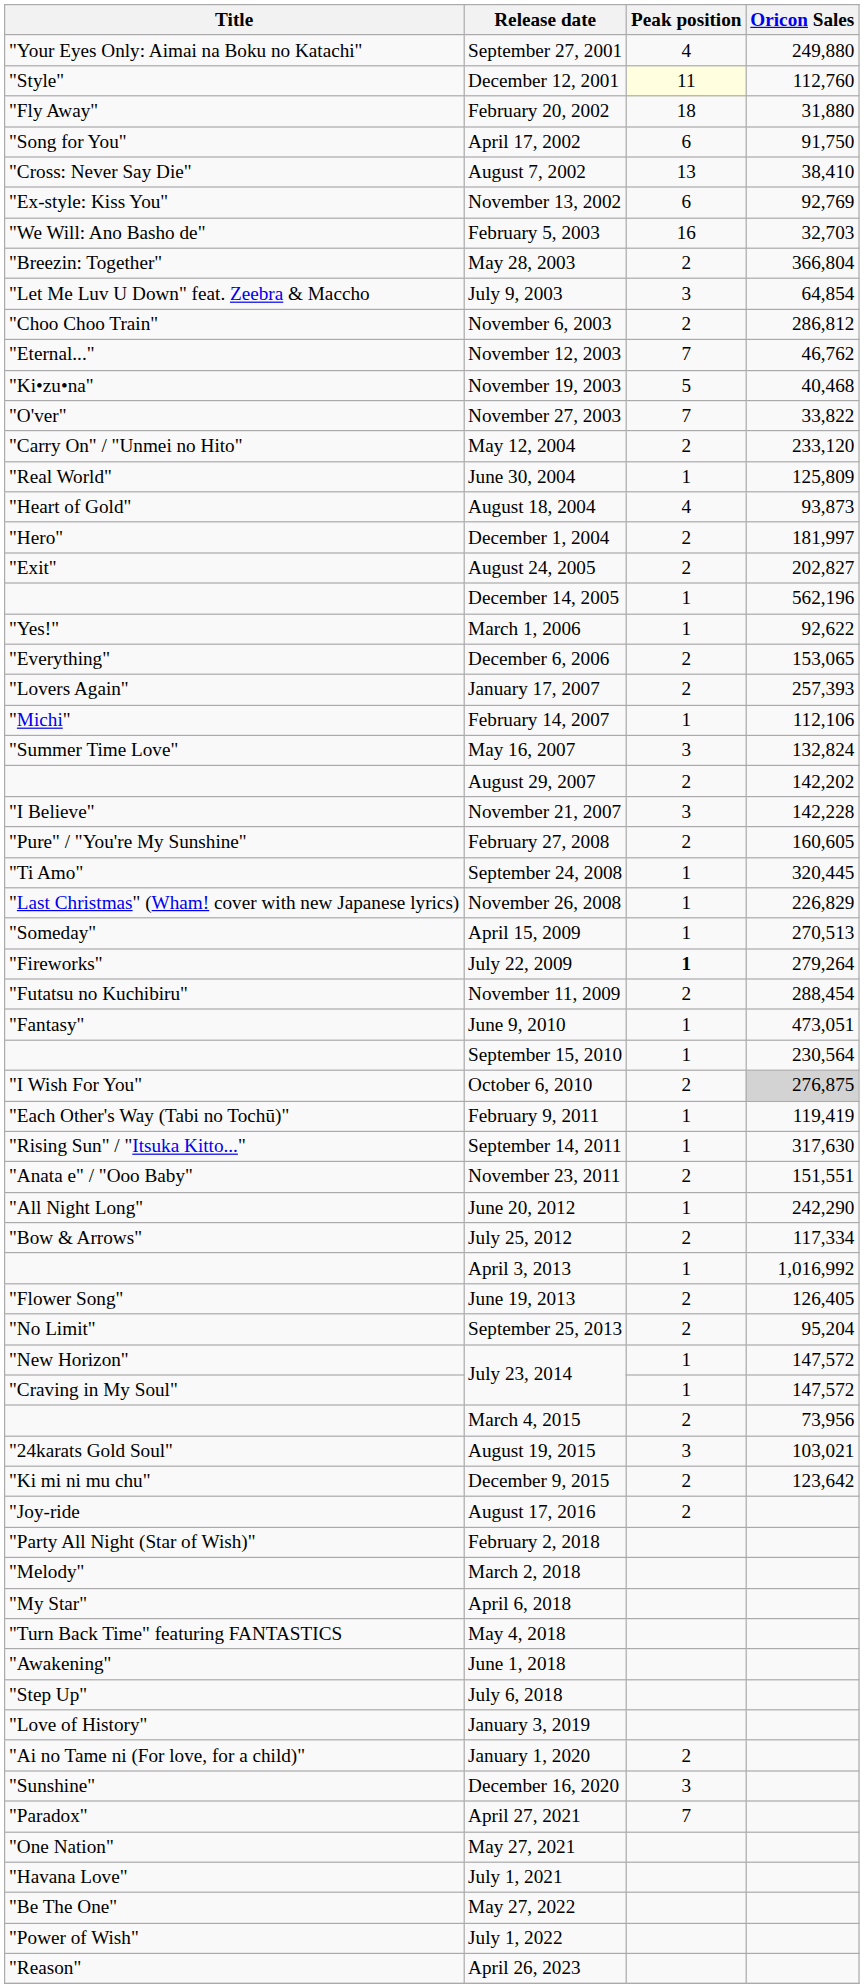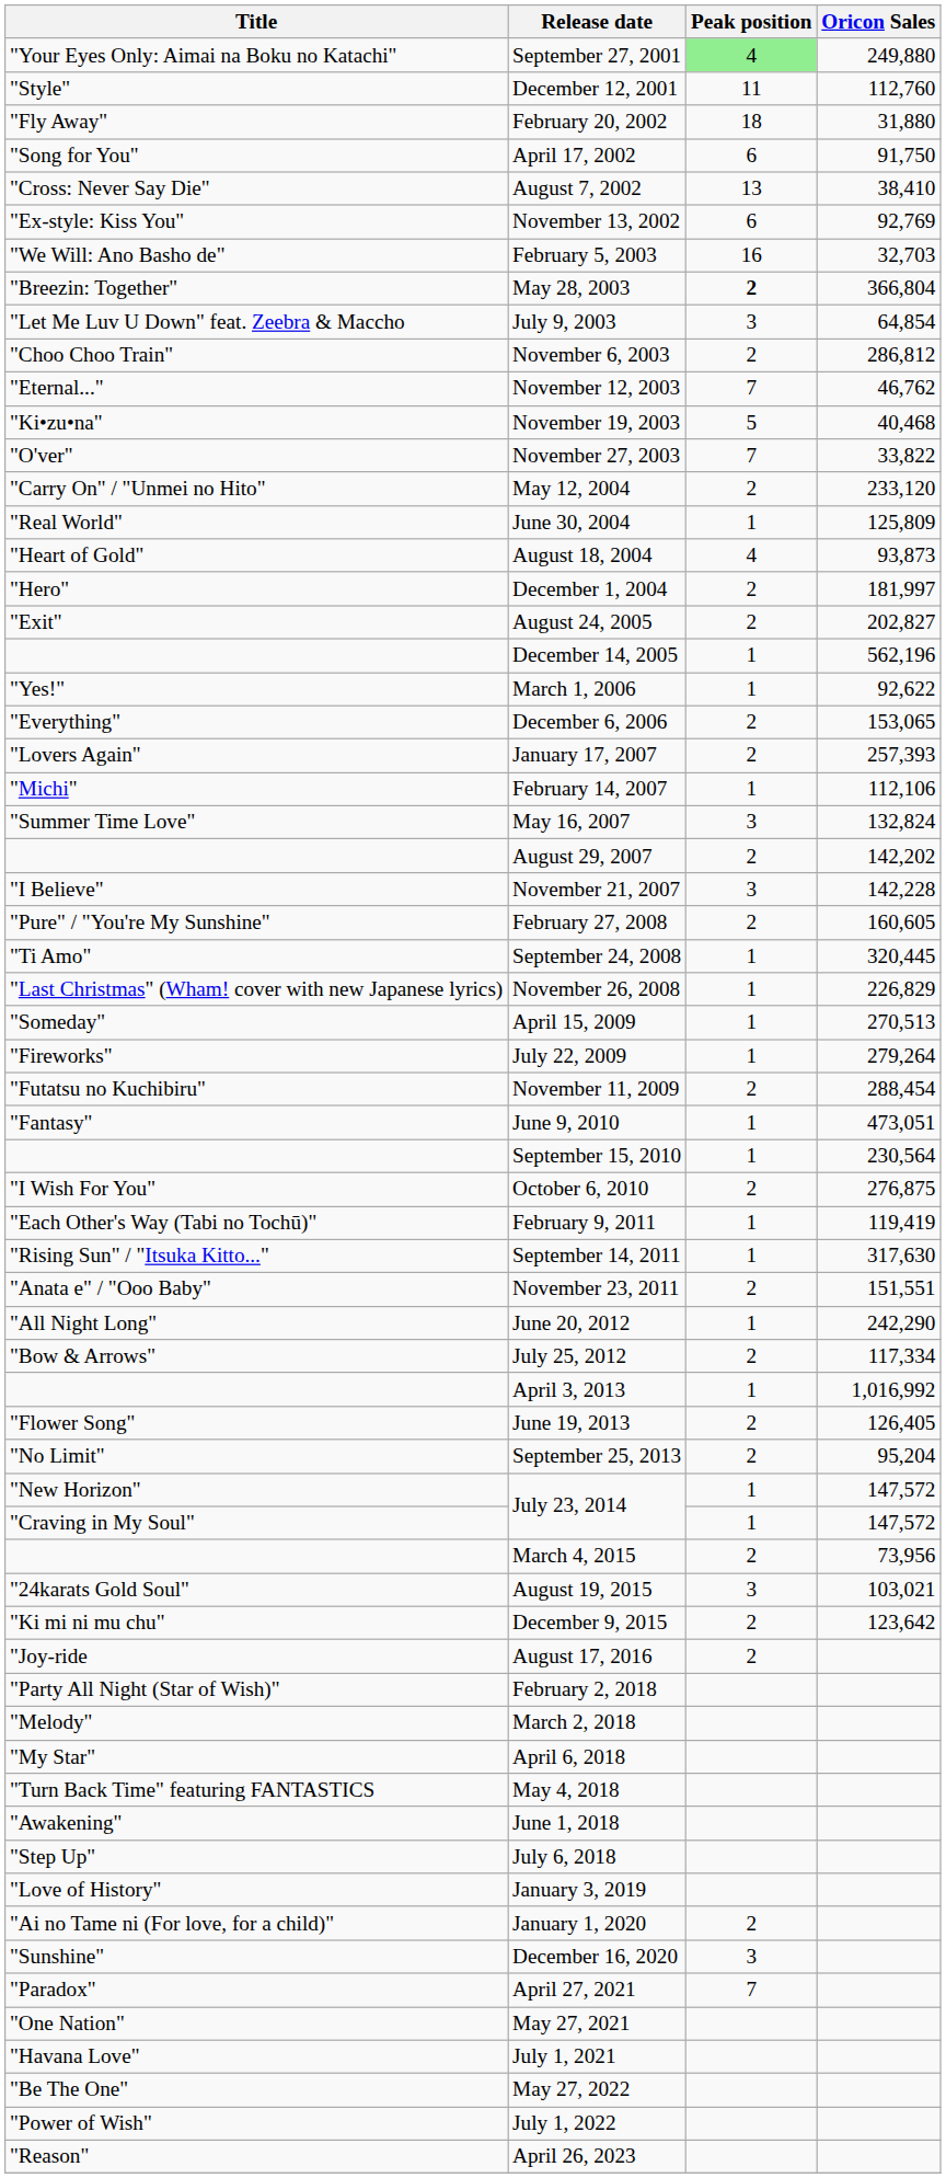September 27, 2001 | Peak position: no background -> lightgreen background
December 12, 2001 | Peak position: lightyellow background -> no background
May 28, 2003 | Peak position: normal -> bold
July 22, 2009 | Peak position: bold -> normal
October 6, 2010 | Oricon Sales: lightgrey background -> no background
